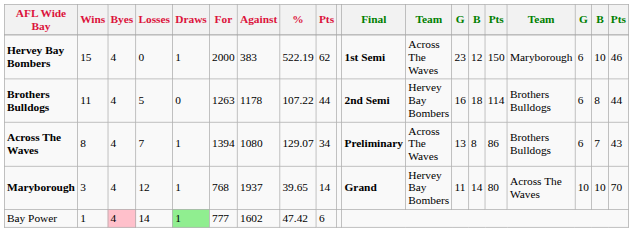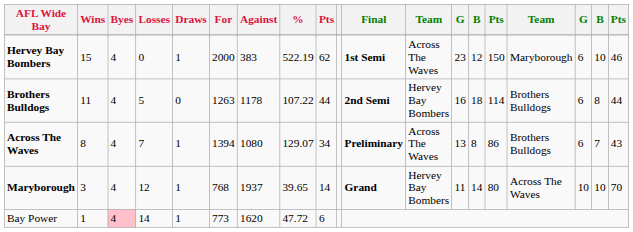Bay Power | Draws: lightgreen background -> no background
Bay Power | For: 777 -> 773
Bay Power | Against: 1602 -> 1620
Bay Power | %: 47.42 -> 47.72
